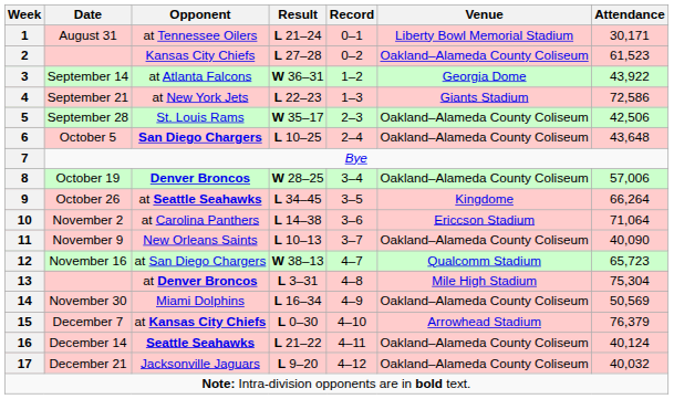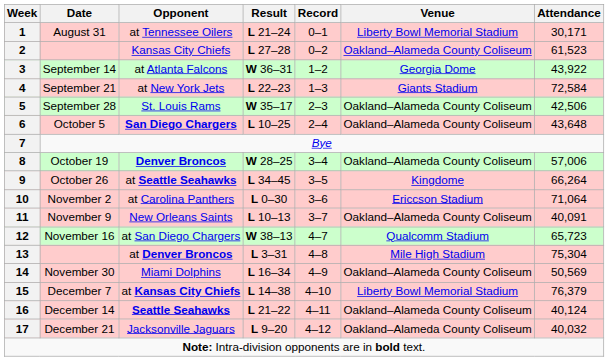4 | Attendance: 72,586 -> 72,584
10 | Result: L 14–38 -> L 0–30
11 | Attendance: 40,090 -> 40,091
15 | Result: L 0–30 -> L 14–38
15 | Venue: Arrowhead Stadium -> Liberty Bowl Memorial Stadium
